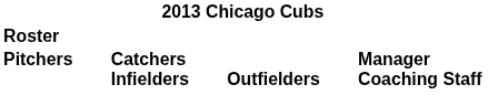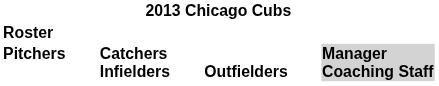Pitchers | column 4: no background -> lightgrey background
